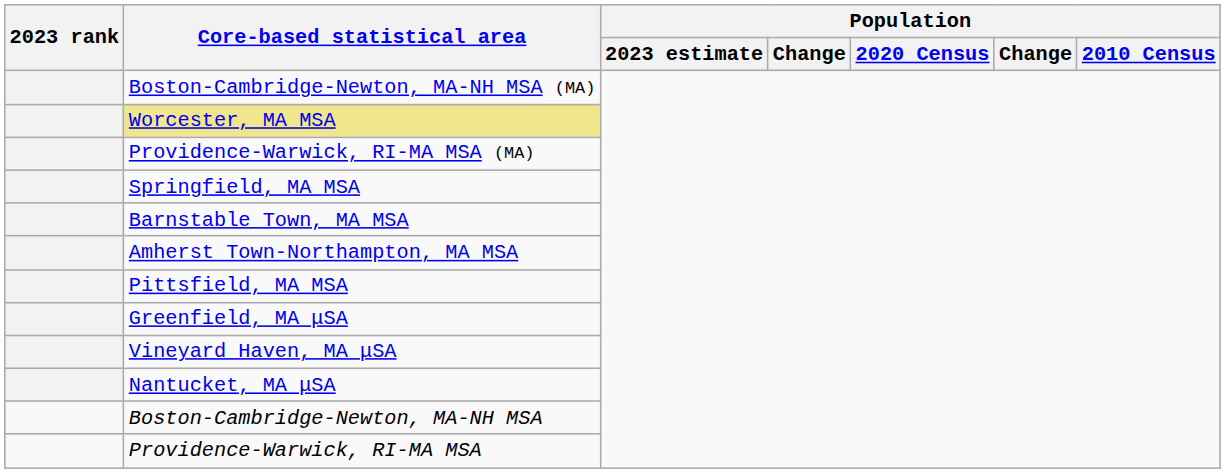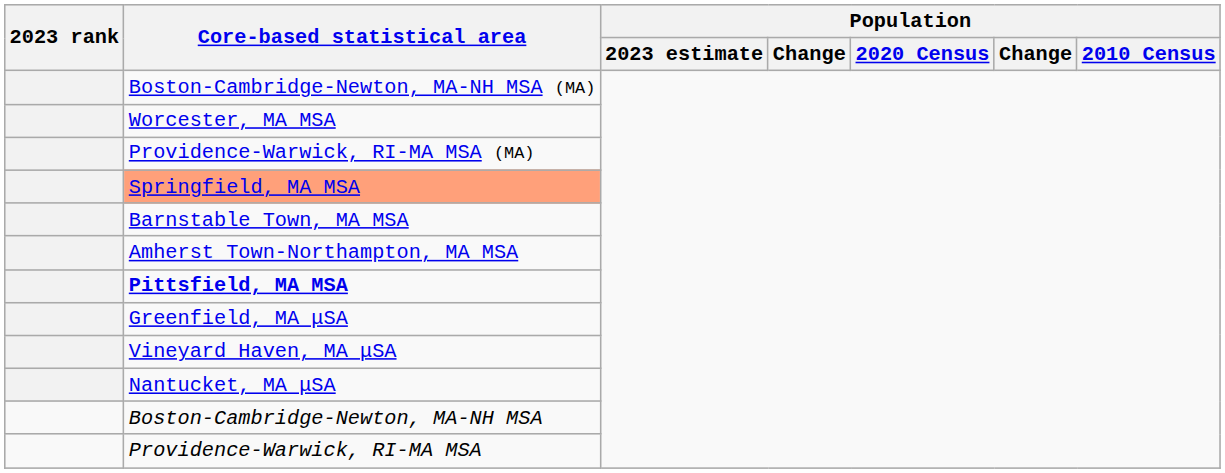Worcester, MA MSA | Core-based statistical area: khaki background -> no background
Springfield, MA MSA | Core-based statistical area: no background -> lightsalmon background
Pittsfield, MA MSA | Core-based statistical area: normal -> bold
